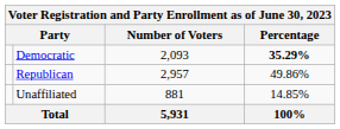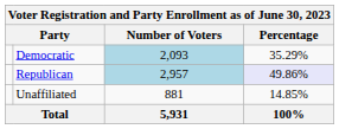Democratic | Number of Voters: no background -> lightblue background
Democratic | Percentage: bold -> normal
Republican | Number of Voters: no background -> lightblue background
Republican | Percentage: no background -> lavender background
